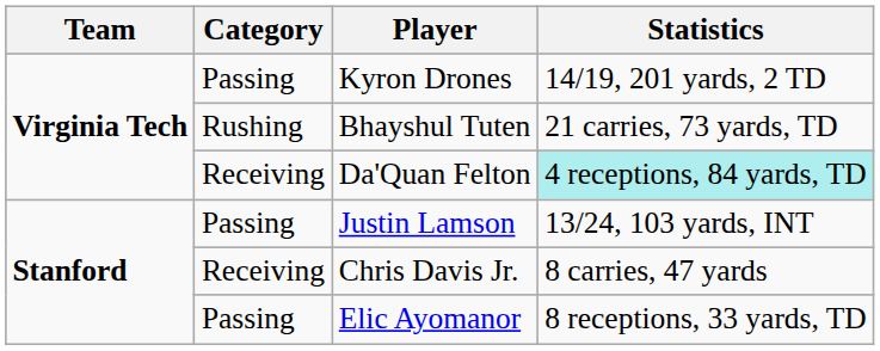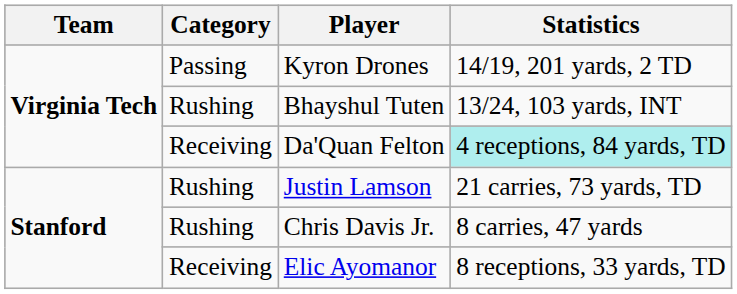Bhayshul Tuten | Statistics: 21 carries, 73 yards, TD -> 13/24, 103 yards, INT
Justin Lamson | Category: Passing -> Rushing
Justin Lamson | Statistics: 13/24, 103 yards, INT -> 21 carries, 73 yards, TD
Chris Davis Jr. | Category: Receiving -> Rushing
Elic Ayomanor | Category: Passing -> Receiving
